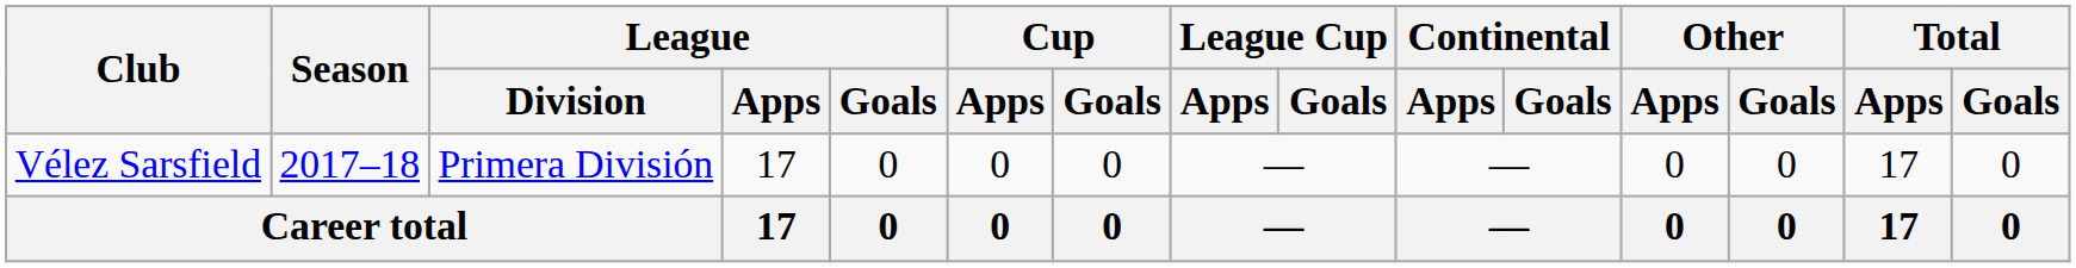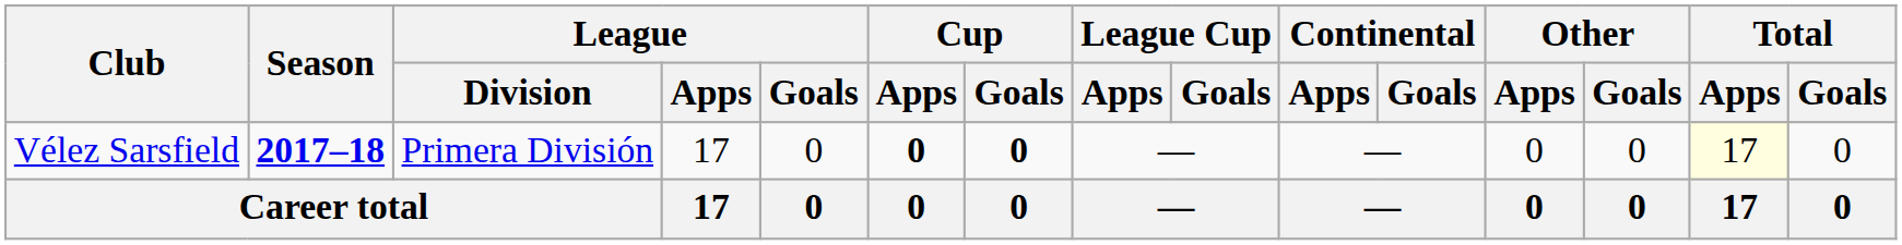Vélez Sarsfield | Season: normal -> bold
Vélez Sarsfield | Cup / Apps: normal -> bold
Vélez Sarsfield | Cup / Goals: normal -> bold
Vélez Sarsfield | Total / Apps: no background -> lightyellow background
